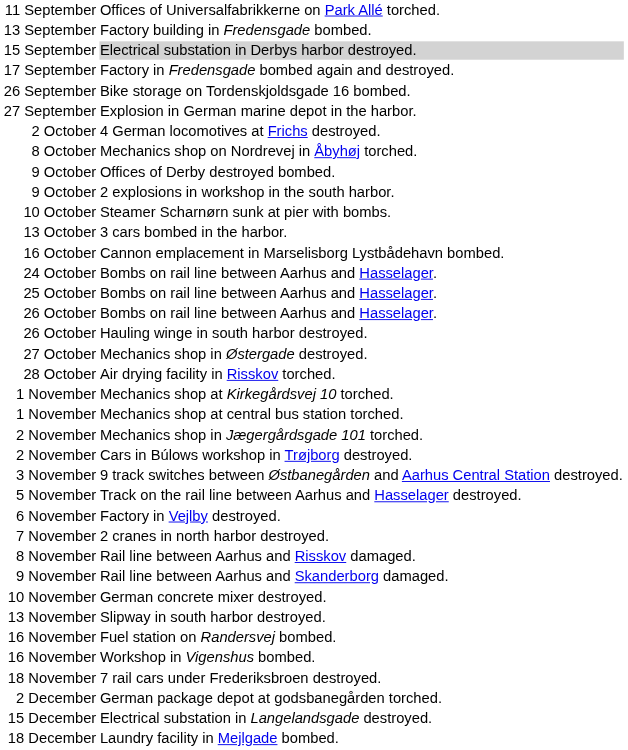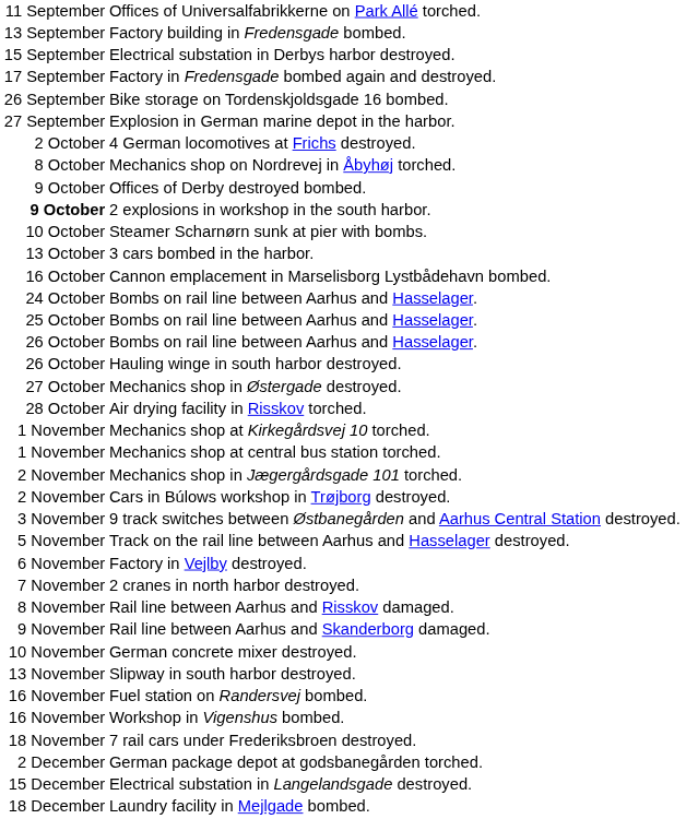row 3 | column 2: lightgrey background -> no background
row 10 | column 1: normal -> bold
